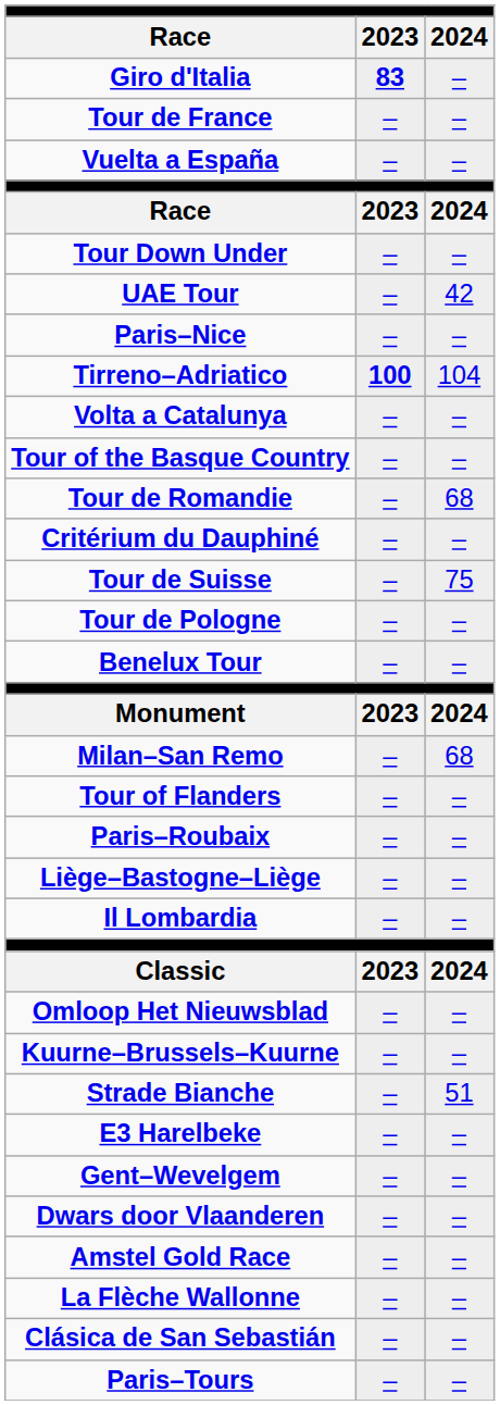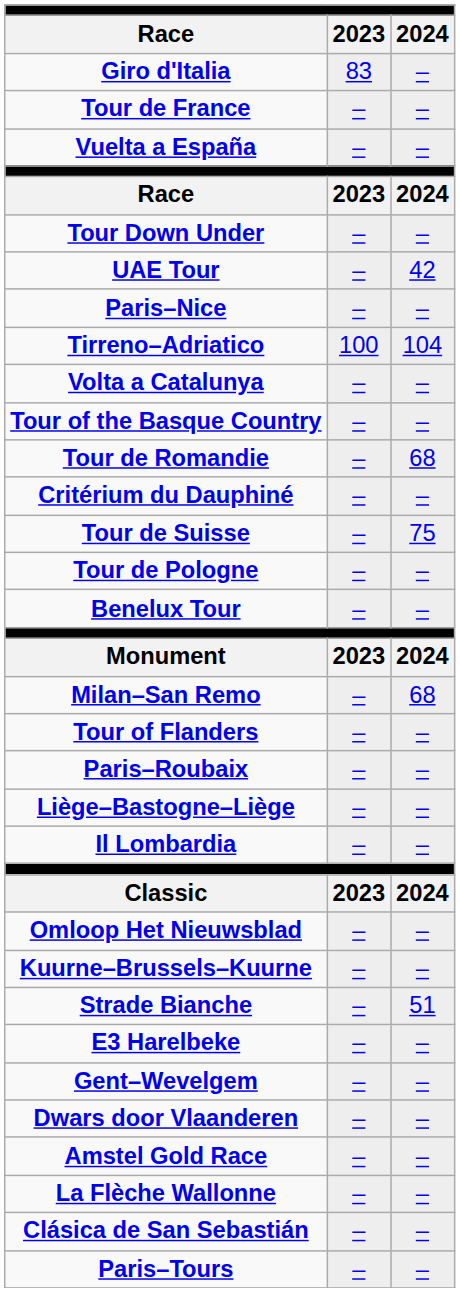Giro d'Italia | column 2: bold -> normal
Tirreno–Adriatico | column 2: bold -> normal
